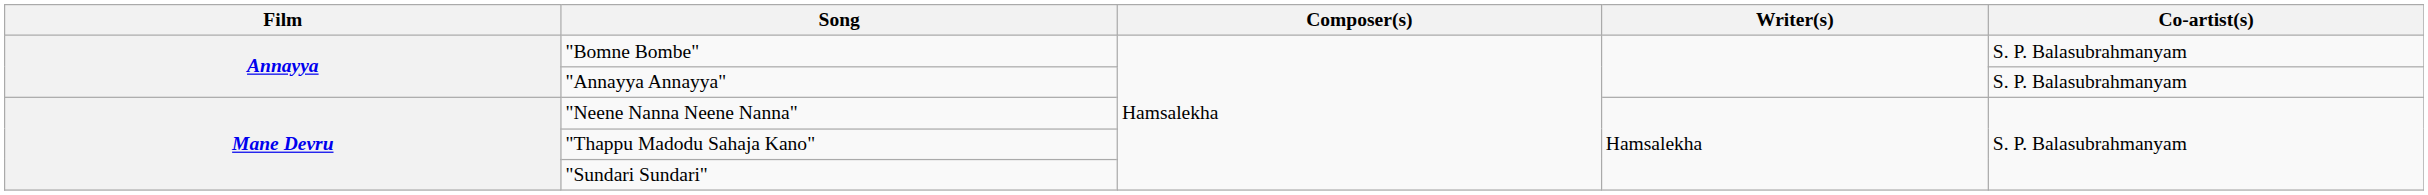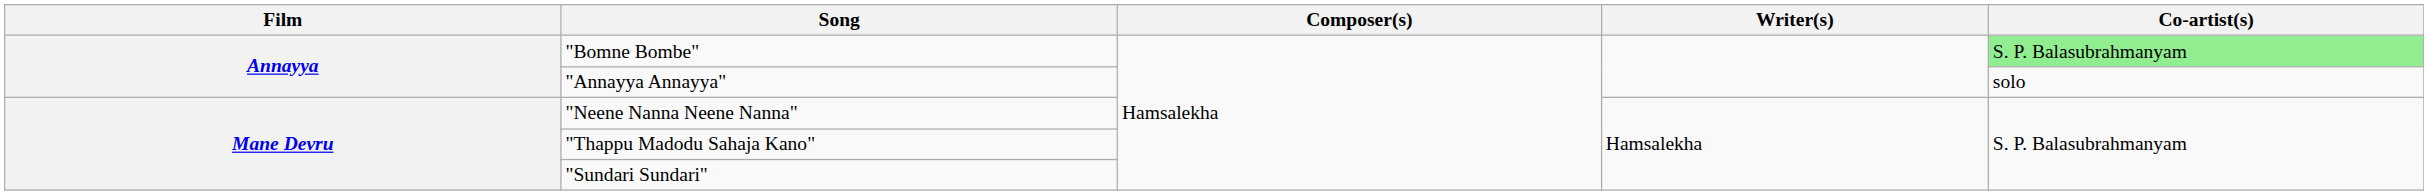"Bomne Bombe" | Co-artist(s): no background -> lightgreen background
"Annayya Annayya" | Co-artist(s): S. P. Balasubrahmanyam -> solo
